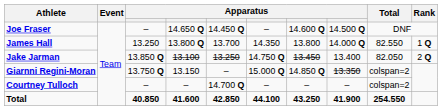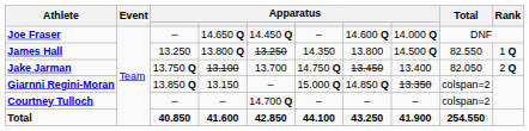Joe Fraser | column 8: 14.500 Q -> 14.000 Q
James Hall | column 5: 13.700 -> 13.250
James Hall | column 8: 14.000 Q -> 14.500 Q
Jake Jarman | column 3: 13.850 Q -> 13.750 Q
Jake Jarman | column 5: 13.250 -> 13.700
Giarnni Regini-Moran | column 3: 13.750 Q -> 13.850 Q
